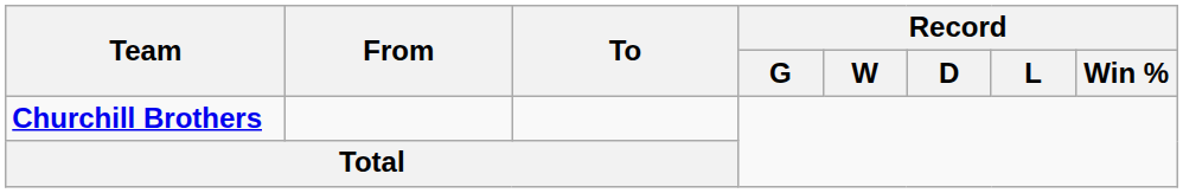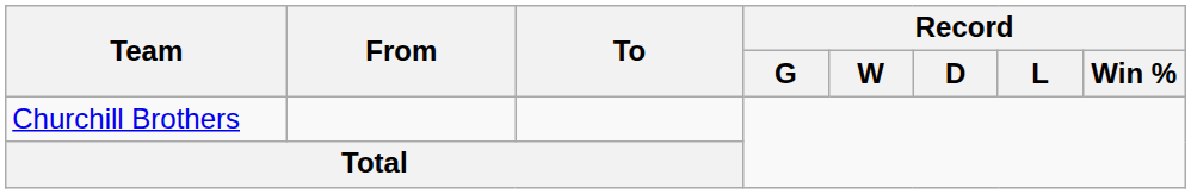Churchill Brothers | Team: bold -> normal
